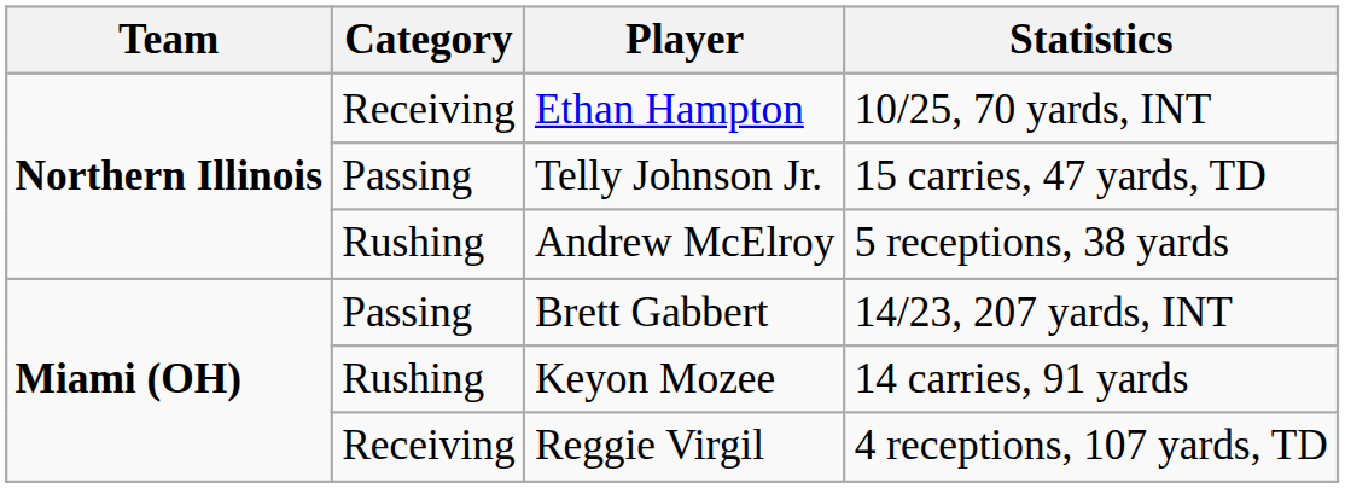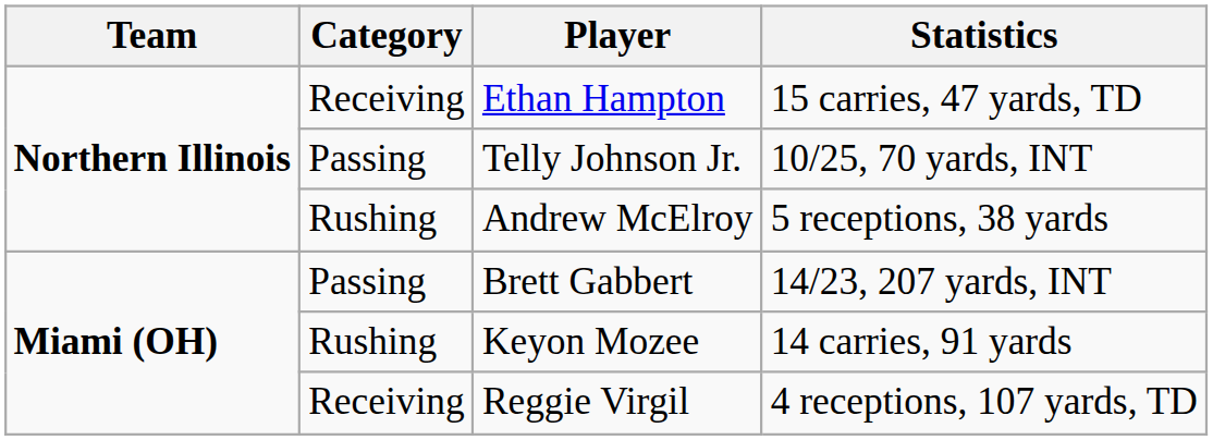Ethan Hampton | Statistics: 10/25, 70 yards, INT -> 15 carries, 47 yards, TD
Telly Johnson Jr. | Statistics: 15 carries, 47 yards, TD -> 10/25, 70 yards, INT
